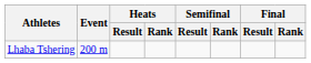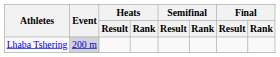Lhaba Tshering | Event: no background -> lightgrey background
